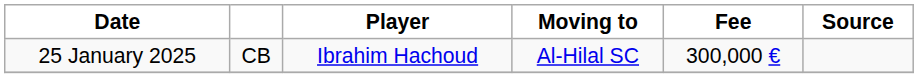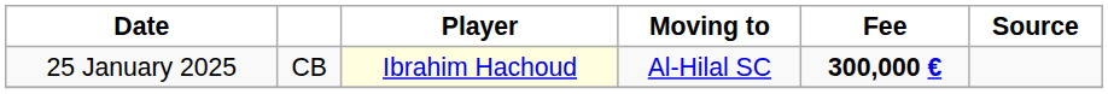25 January 2025 | Player: no background -> lightyellow background
25 January 2025 | Fee: normal -> bold
